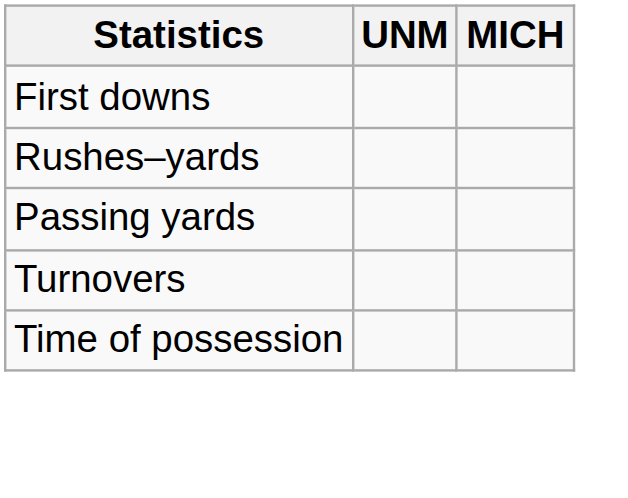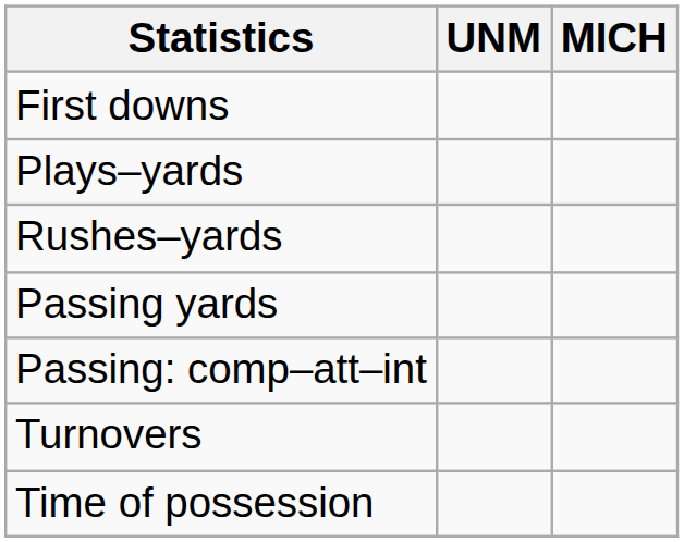+ row: Plays–yards
+ row: Passing: comp–att–int
